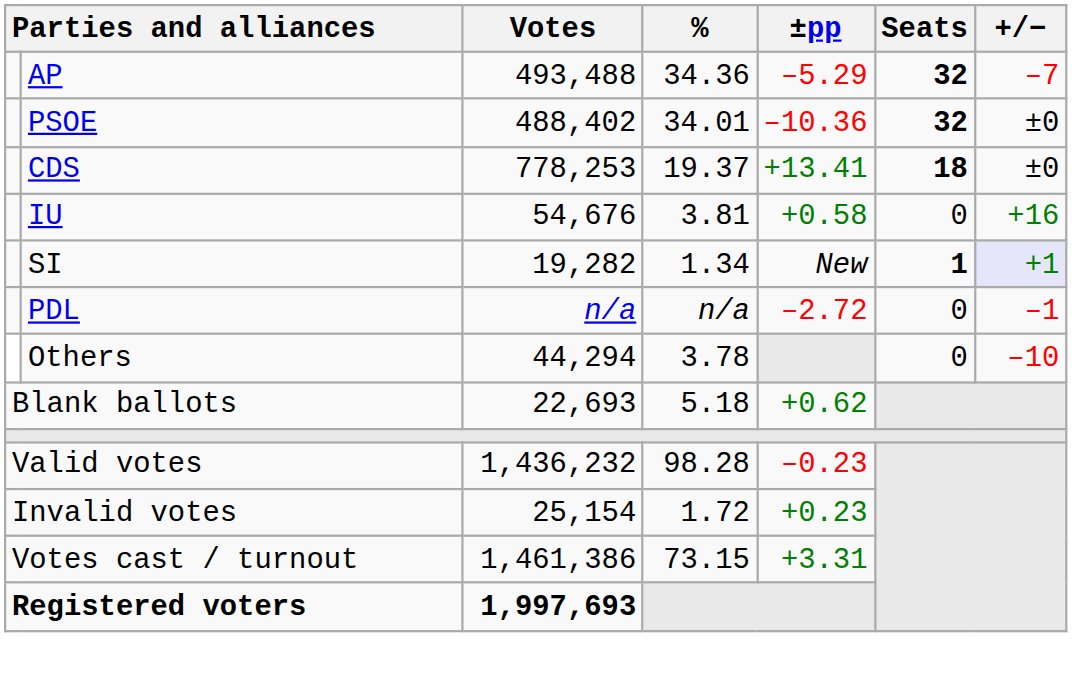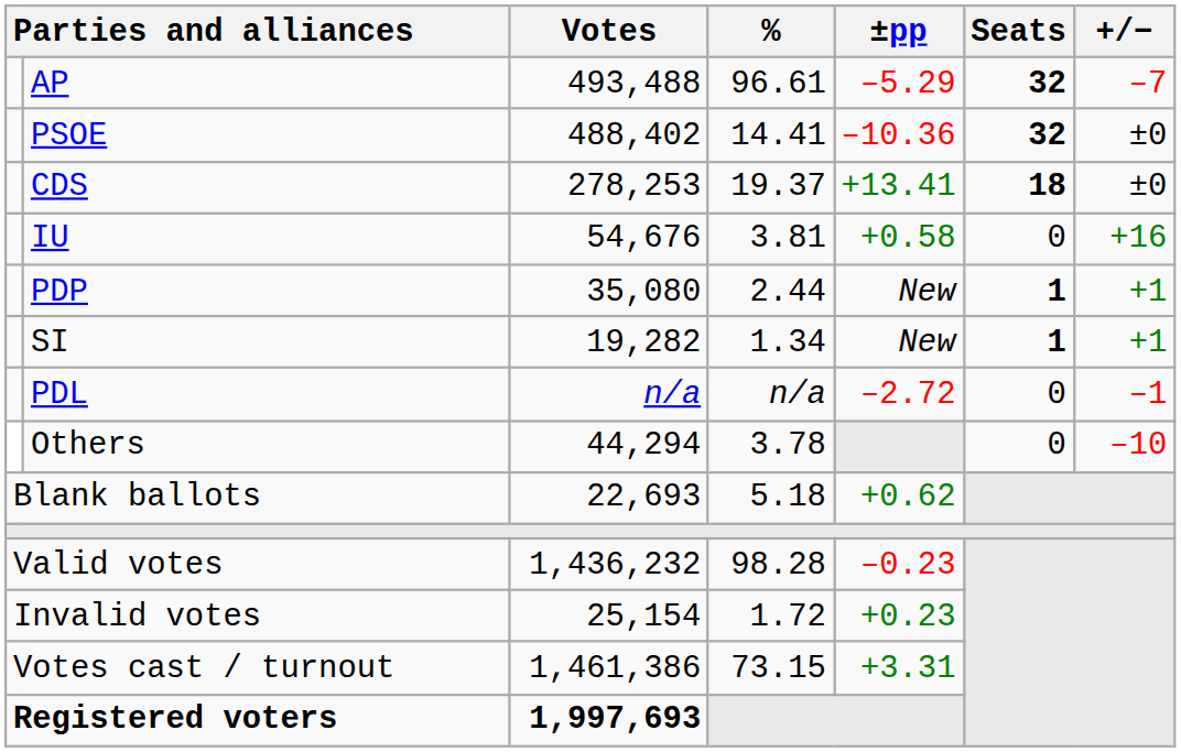AP | %: 34.36 -> 96.61
PSOE | %: 34.01 -> 14.41
CDS | Votes: 778,253 -> 278,253
+ row: PDP | 35,080 | 2.44 | New | 1 | +1
SI | +/−: lavender background -> no background
